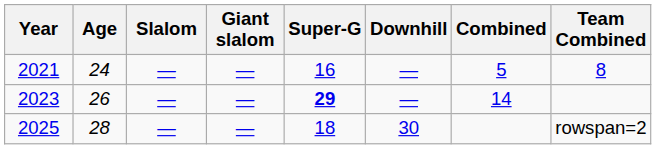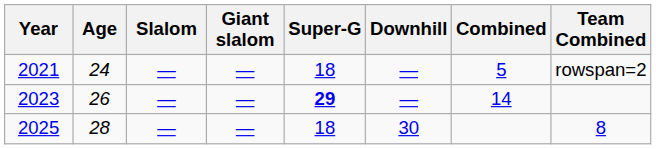2021 | Super-G: 16 -> 18
2021 | Team Combined: 8 -> rowspan=2
2025 | Team Combined: rowspan=2 -> 8
